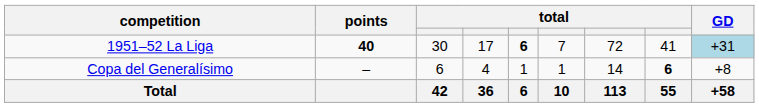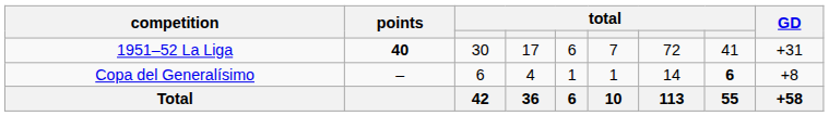1951–52 La Liga | column 5: bold -> normal
1951–52 La Liga | GD: lightblue background -> no background
